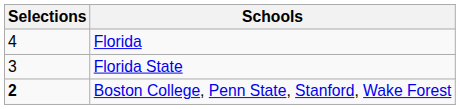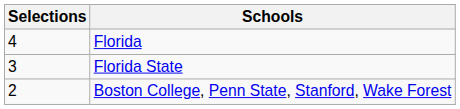Boston College, Penn State, Stanford, Wake Forest | Selections: bold -> normal
